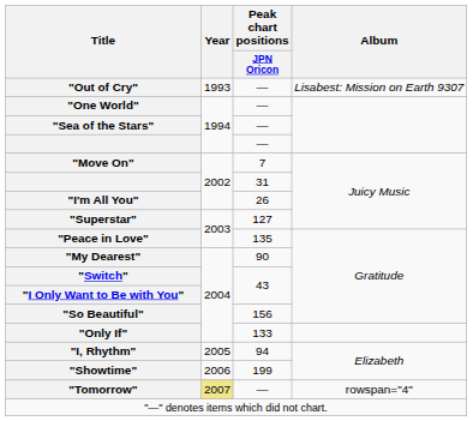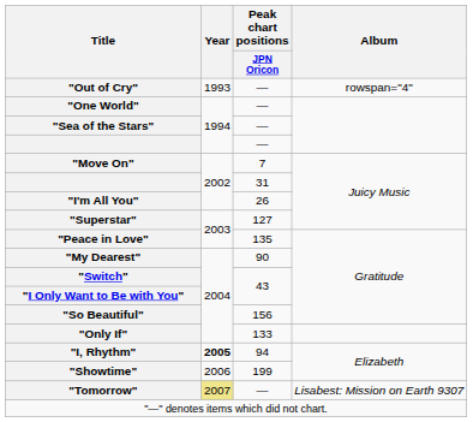"Out of Cry" | Album: Lisabest: Mission on Earth 9307 -> rowspan="4"
"I, Rhythm" | Year: normal -> bold
"Tomorrow" | Album: rowspan="4" -> Lisabest: Mission on Earth 9307
